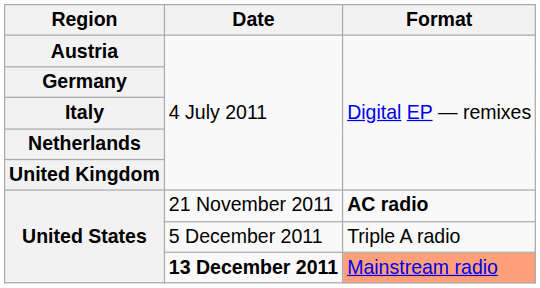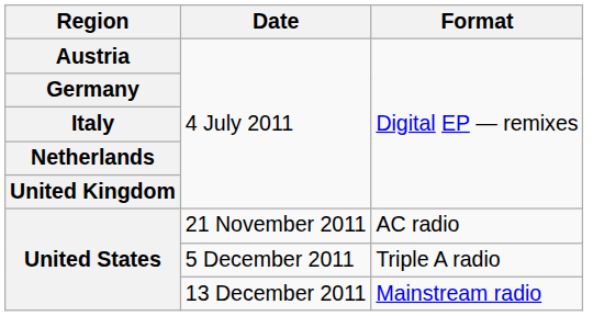21 November 2011 | Format: bold -> normal
13 December 2011 | Date: bold -> normal
13 December 2011 | Format: lightsalmon background -> no background
